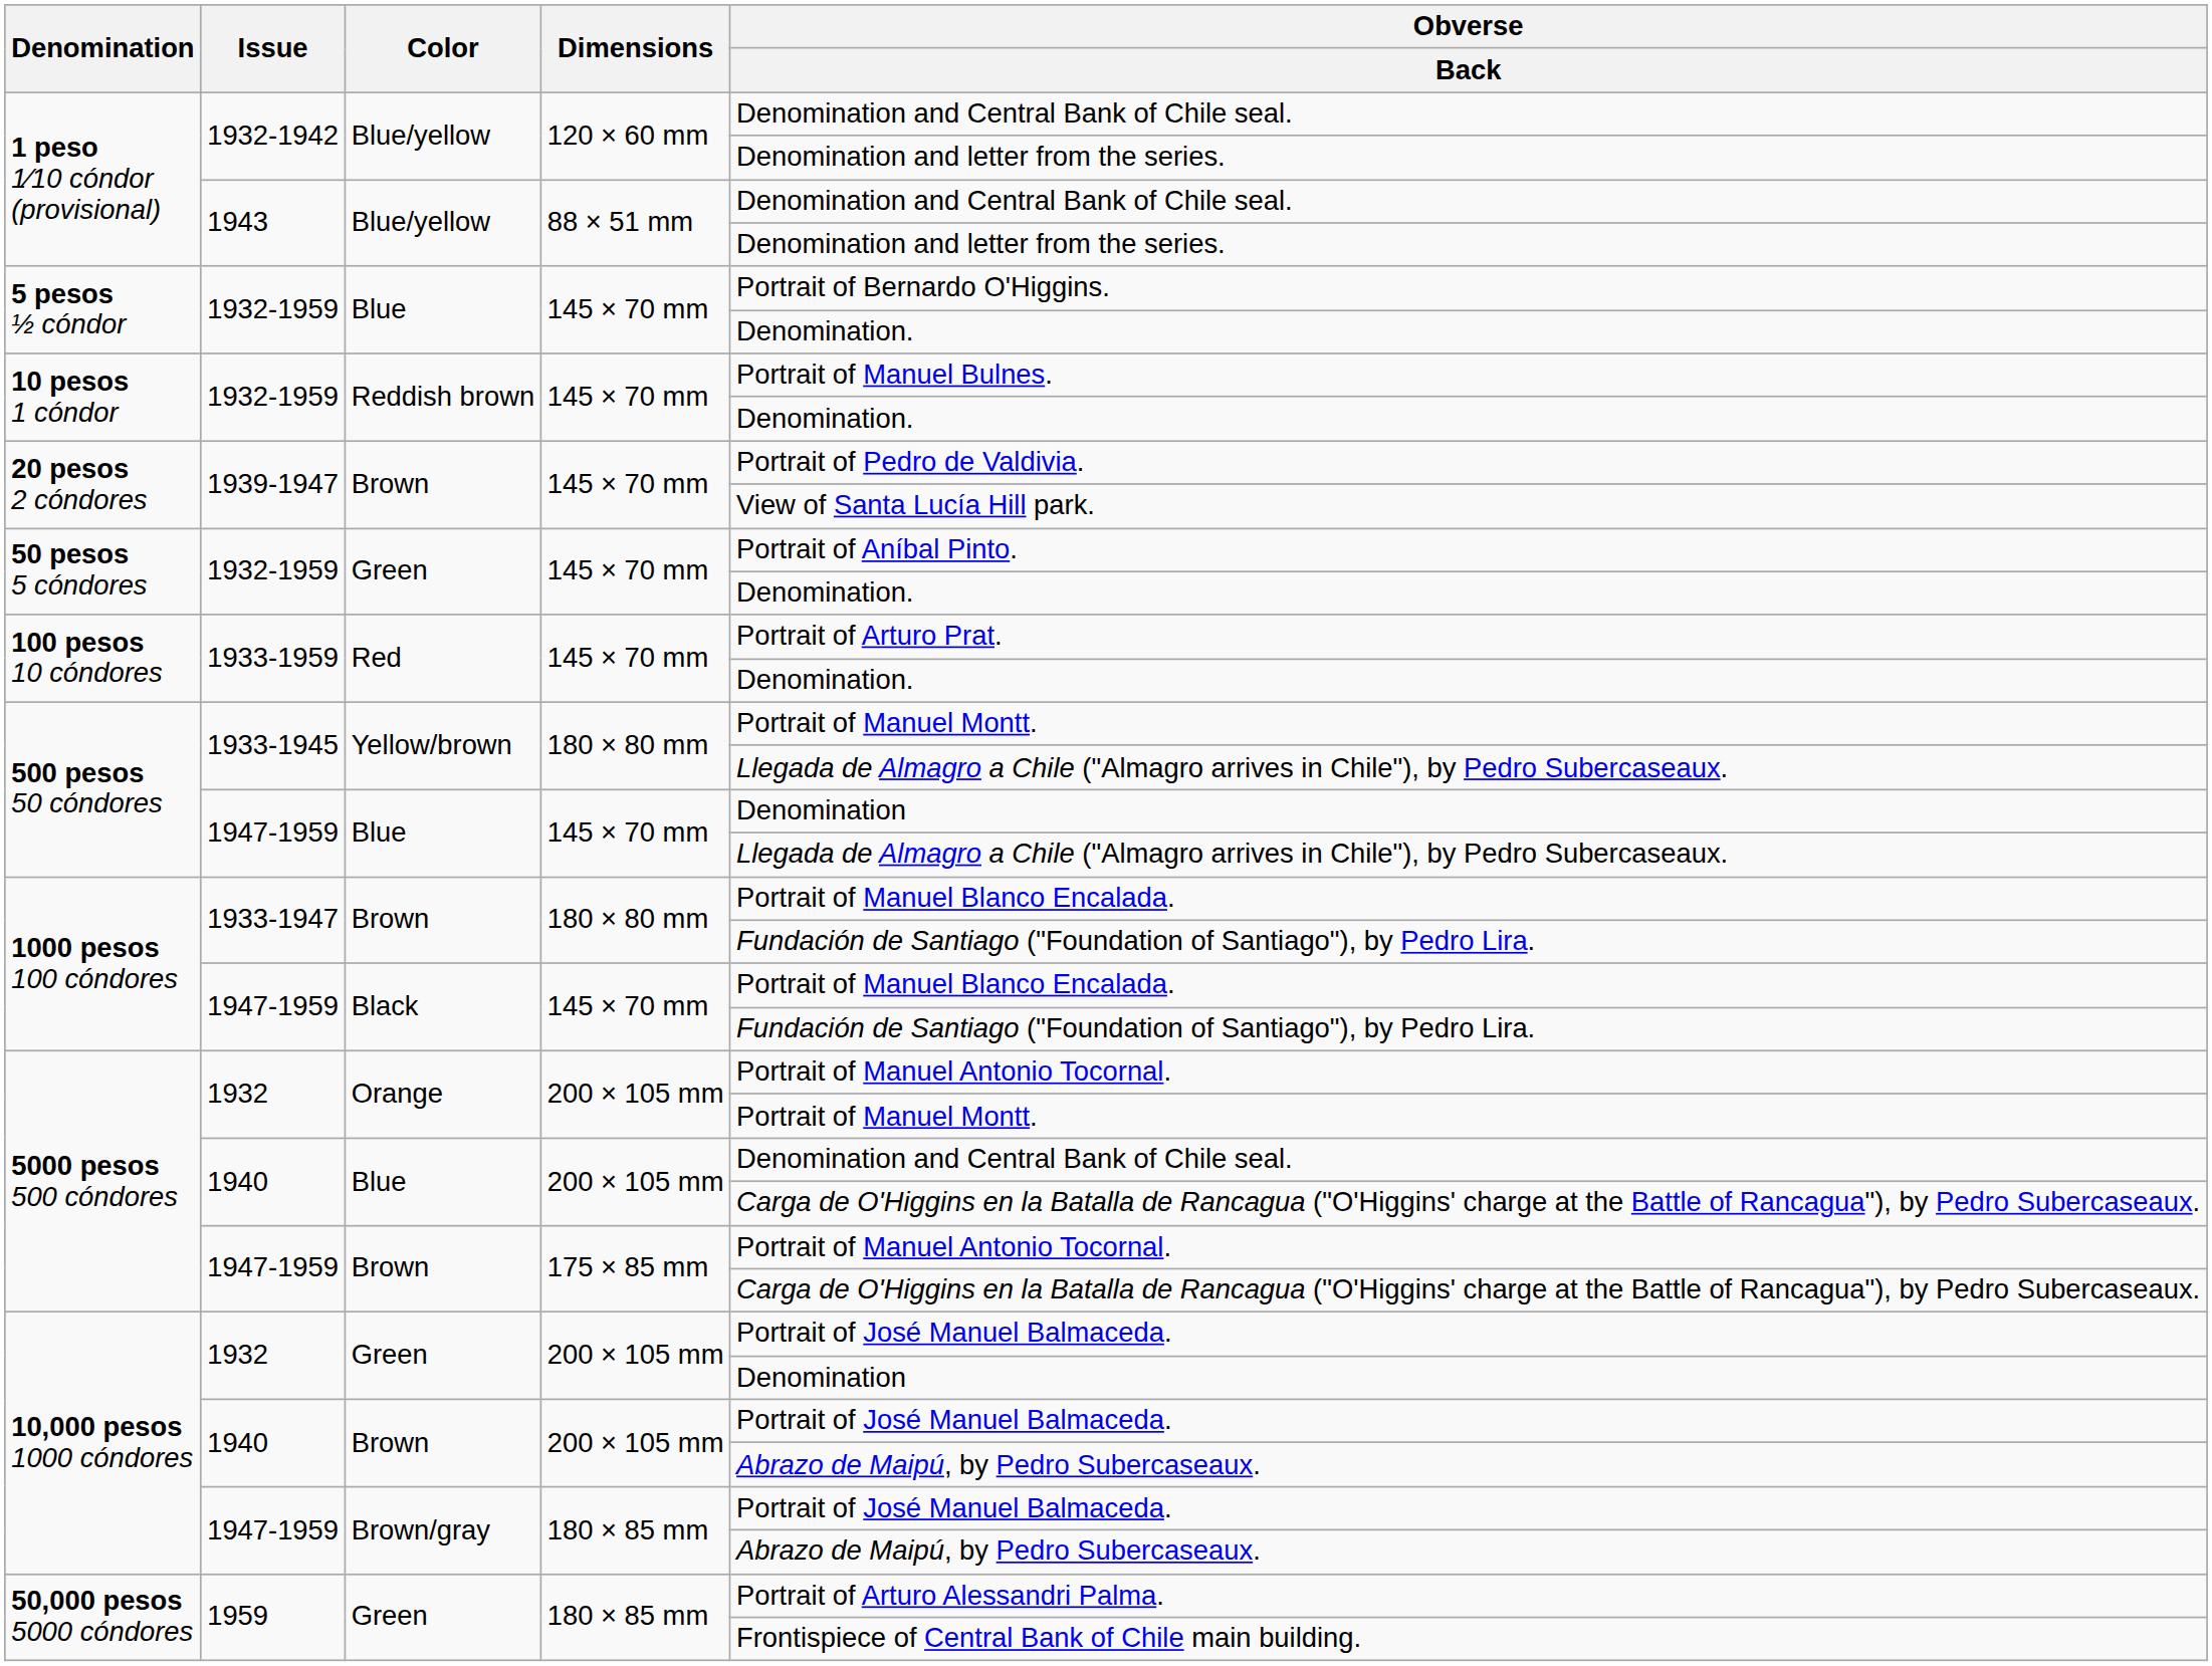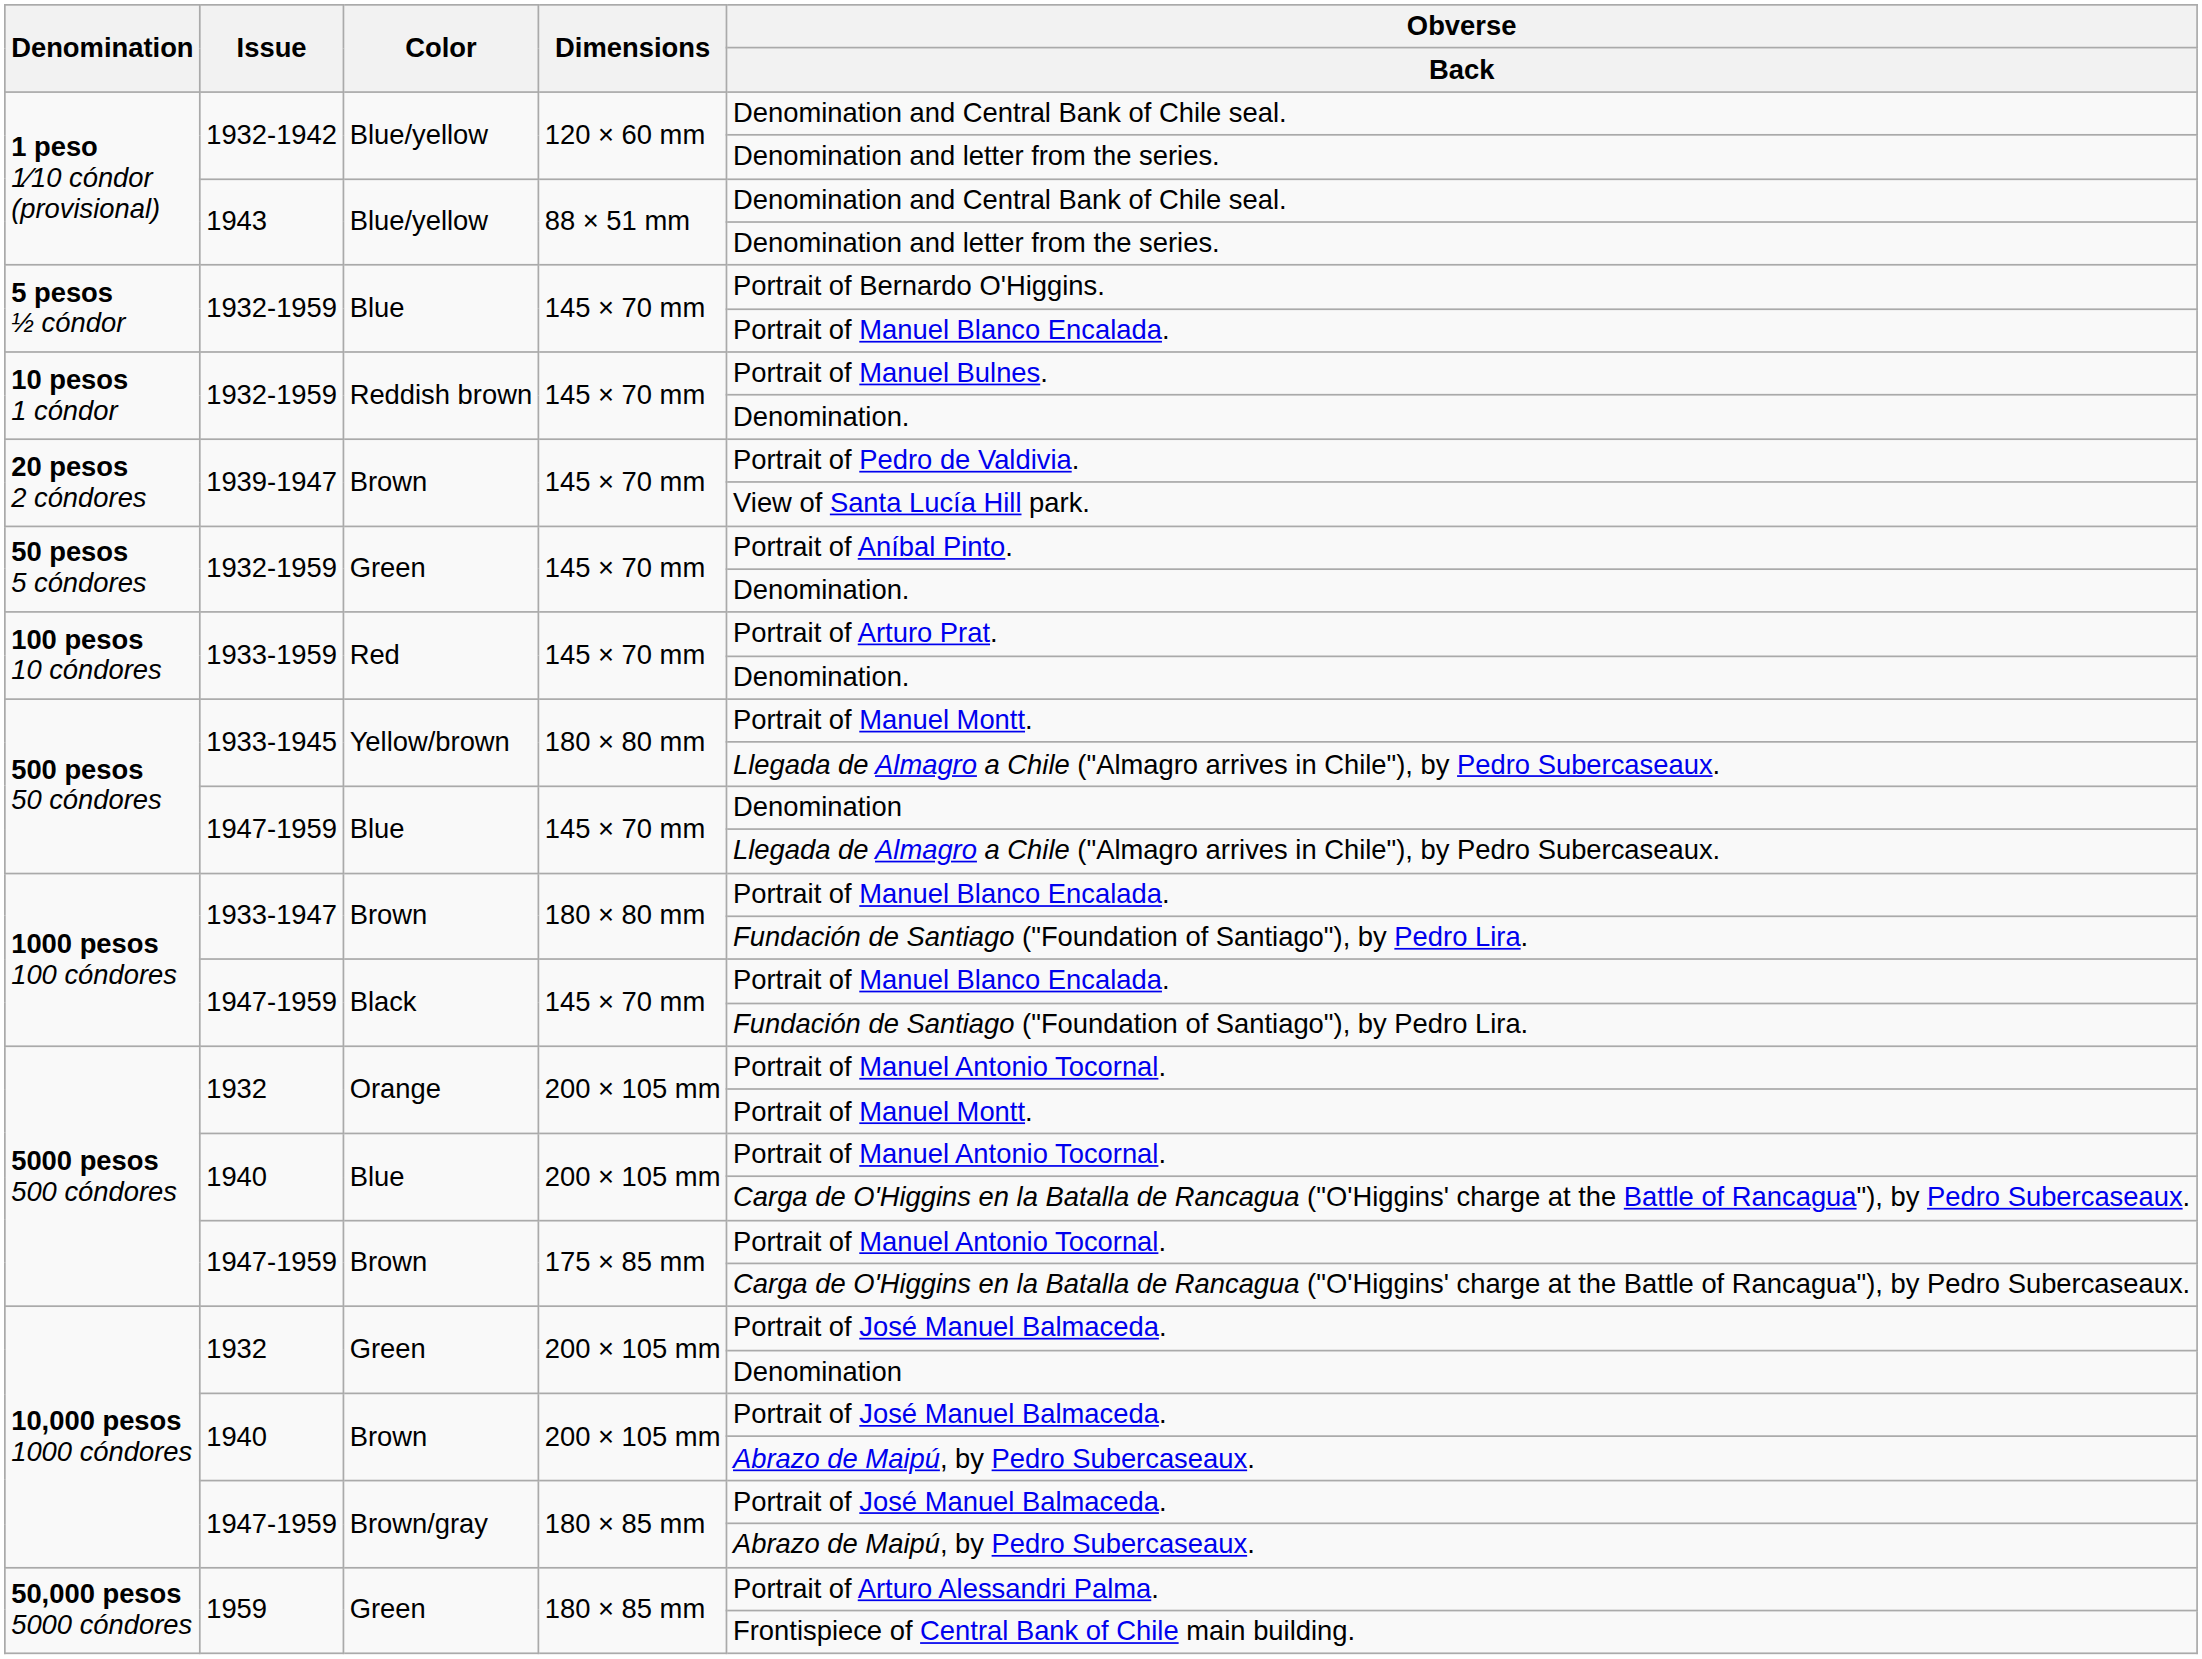row 8 | Obverse / Back: Denomination. -> Portrait of Manuel Blanco Encalada.
row 27 | Obverse / Back: Denomination and Central Bank of Chile seal. -> Portrait of Manuel Antonio Tocornal.
